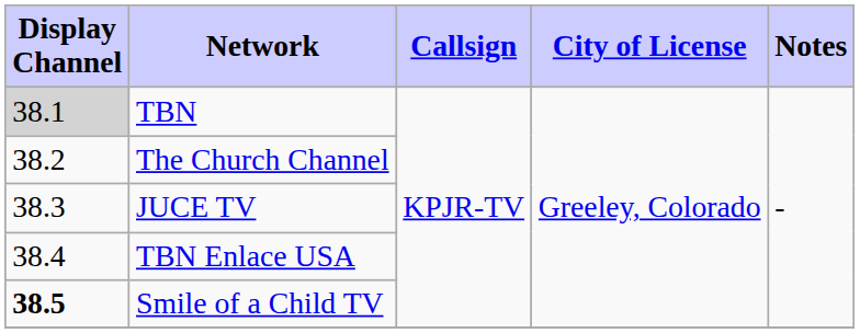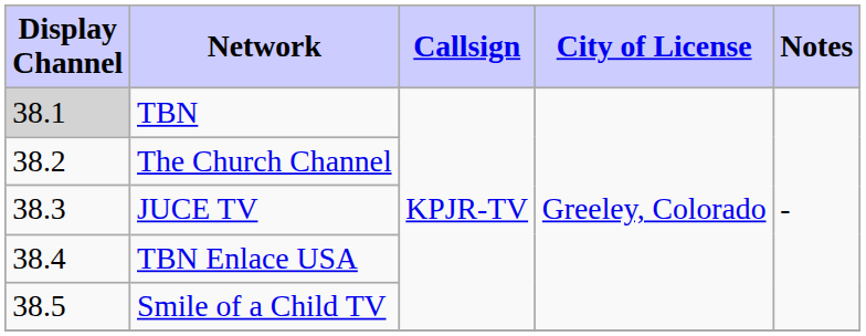Smile of a Child TV | Display Channel: bold -> normal
